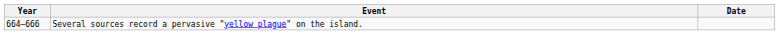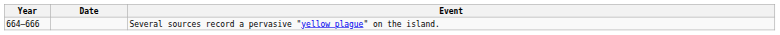columns swapped: Date <-> Event
